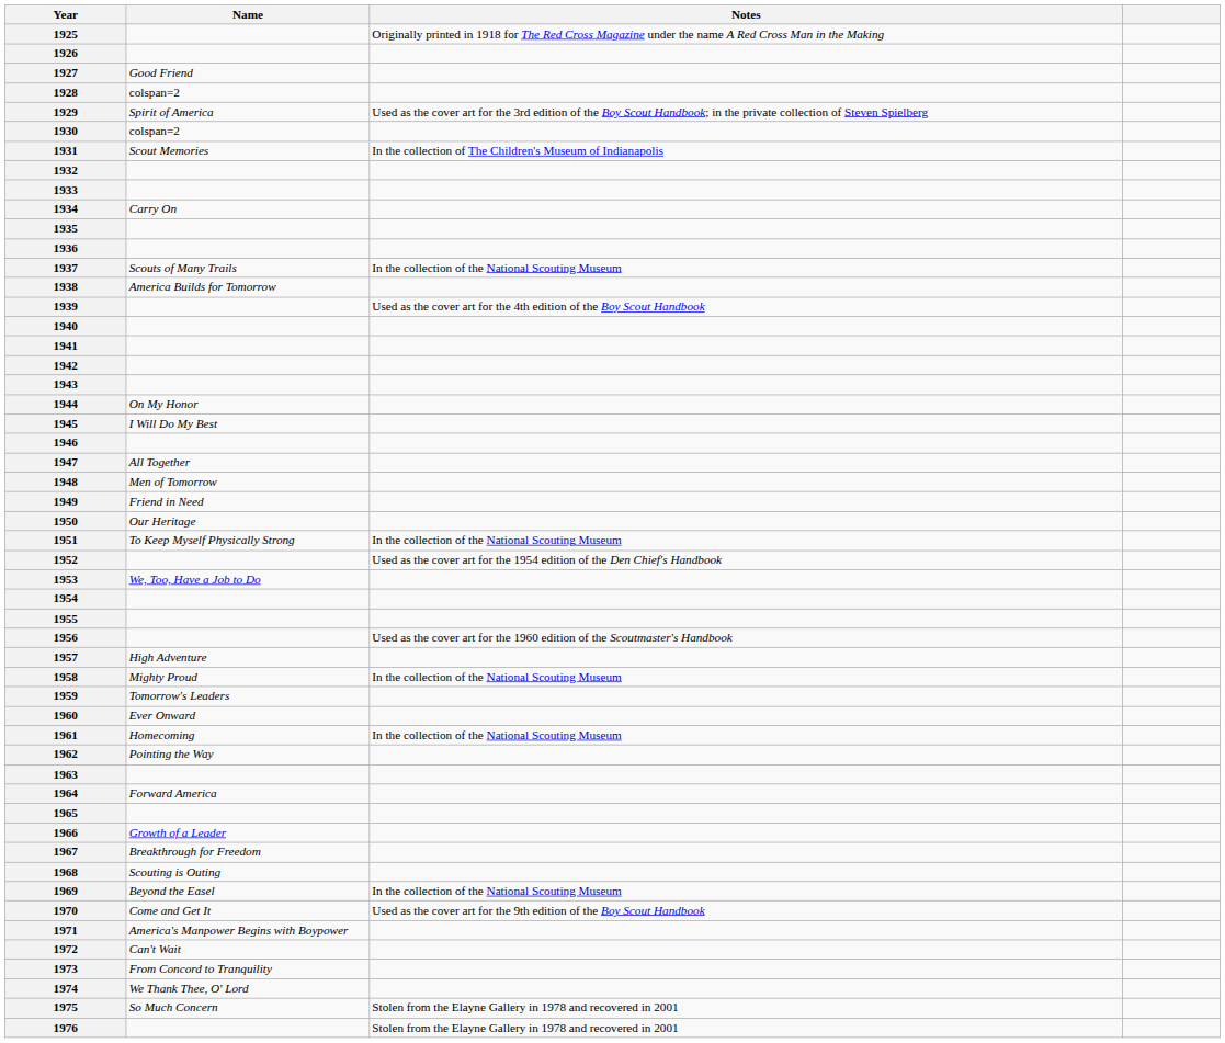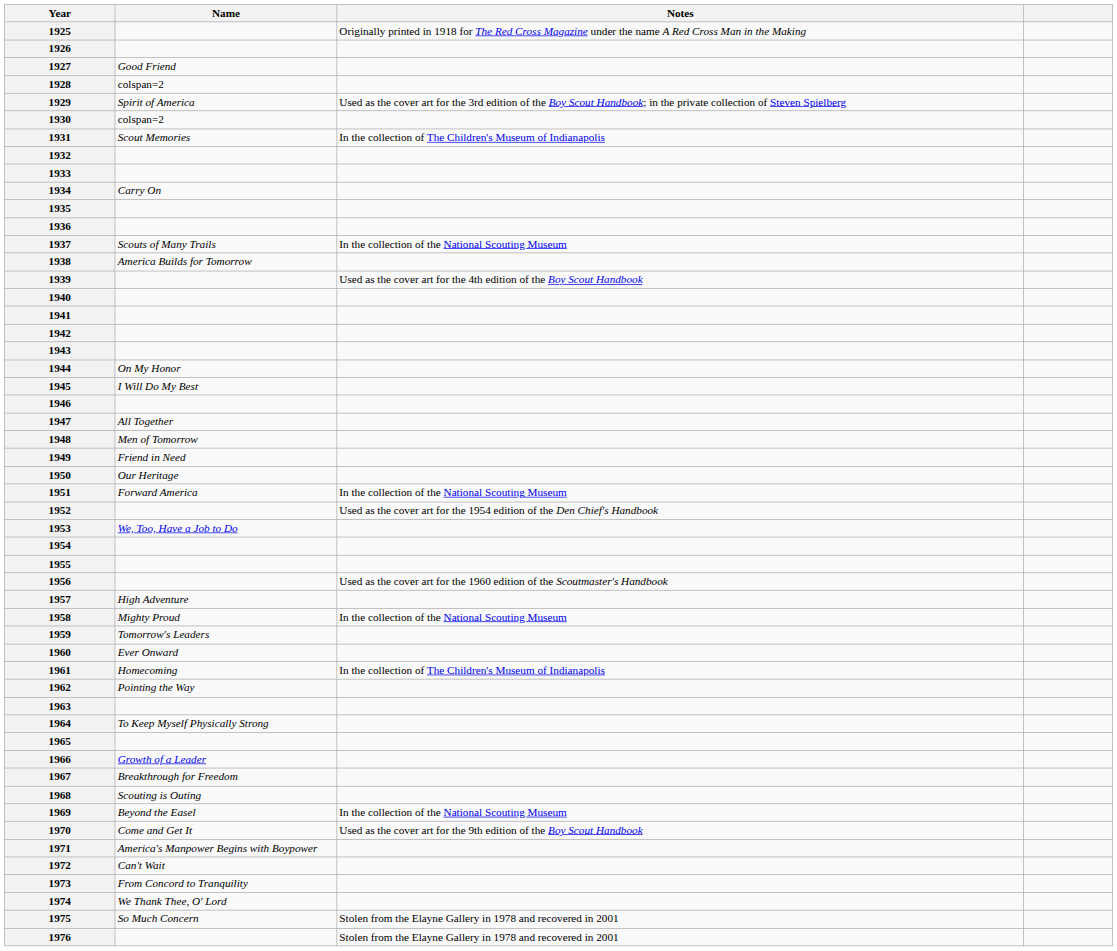1951 | Name: To Keep Myself Physically Strong -> Forward America
1961 | Notes: In the collection of the National Scouting Museum -> In the collection of The Children's Museum of Indianapolis
1964 | Name: Forward America -> To Keep Myself Physically Strong
